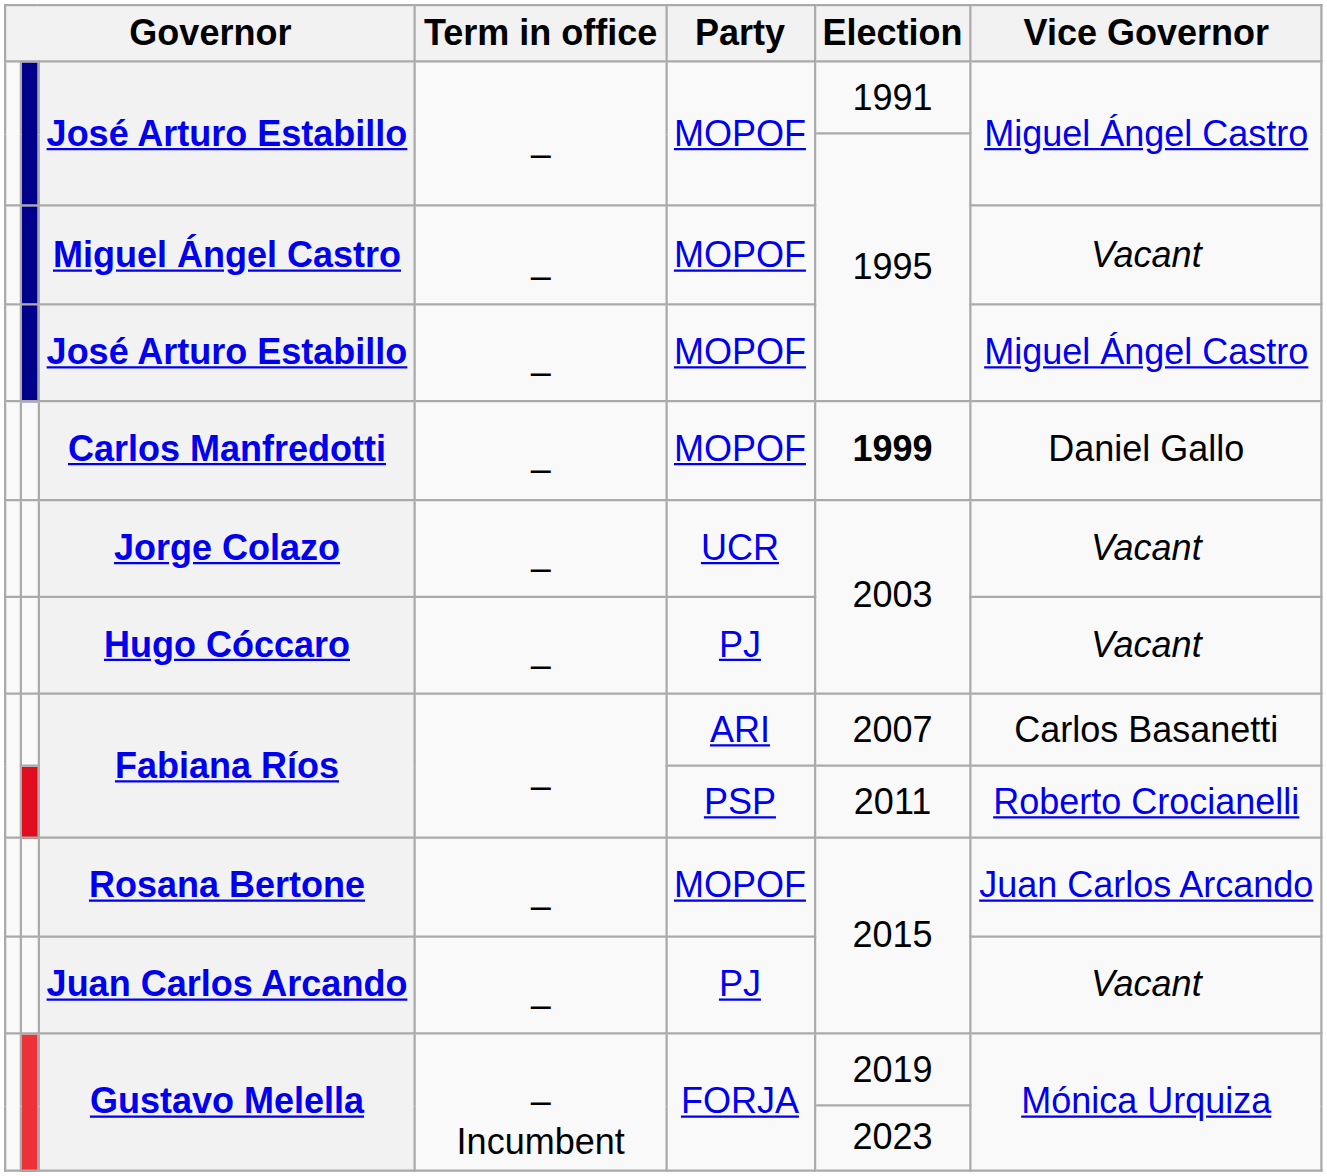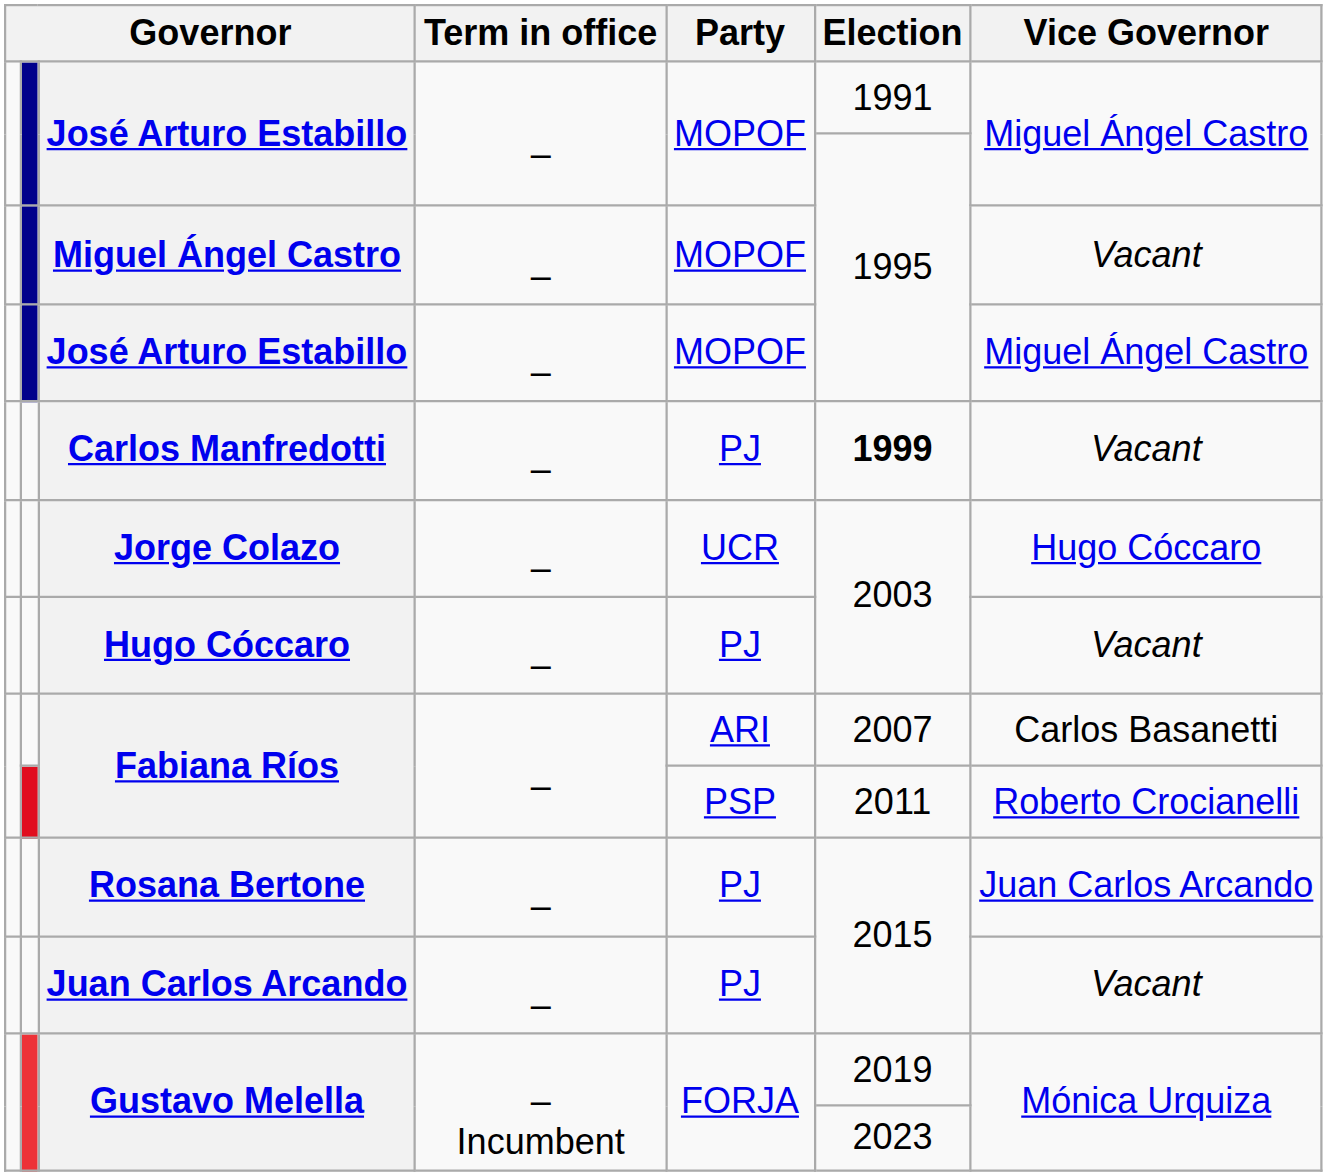Carlos Manfredotti | Party: MOPOF -> PJ
Carlos Manfredotti | Vice Governor: Daniel Gallo -> Vacant
Jorge Colazo | Vice Governor: Vacant -> Hugo Cóccaro
Rosana Bertone | Party: MOPOF -> PJ
